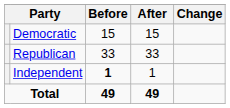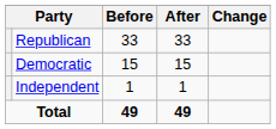rows swapped: Republican <-> Democratic
Independent | Before: bold -> normal
